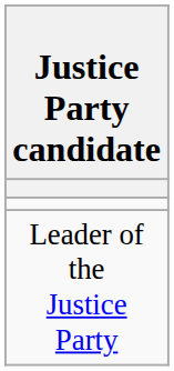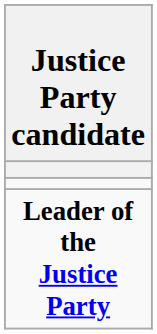Leader of the Justice Party | column 1: normal -> bold
